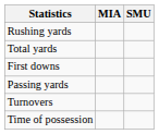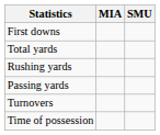rows swapped: First downs <-> Rushing yards
